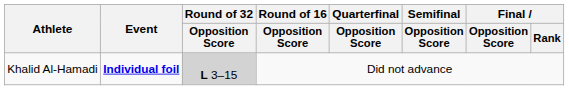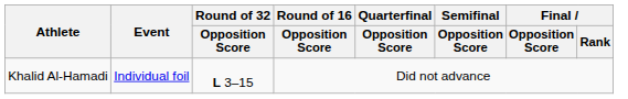Khalid Al-Hamadi | Event: bold -> normal
Khalid Al-Hamadi | Round of 32 / Opposition Score: lightgrey background -> no background
